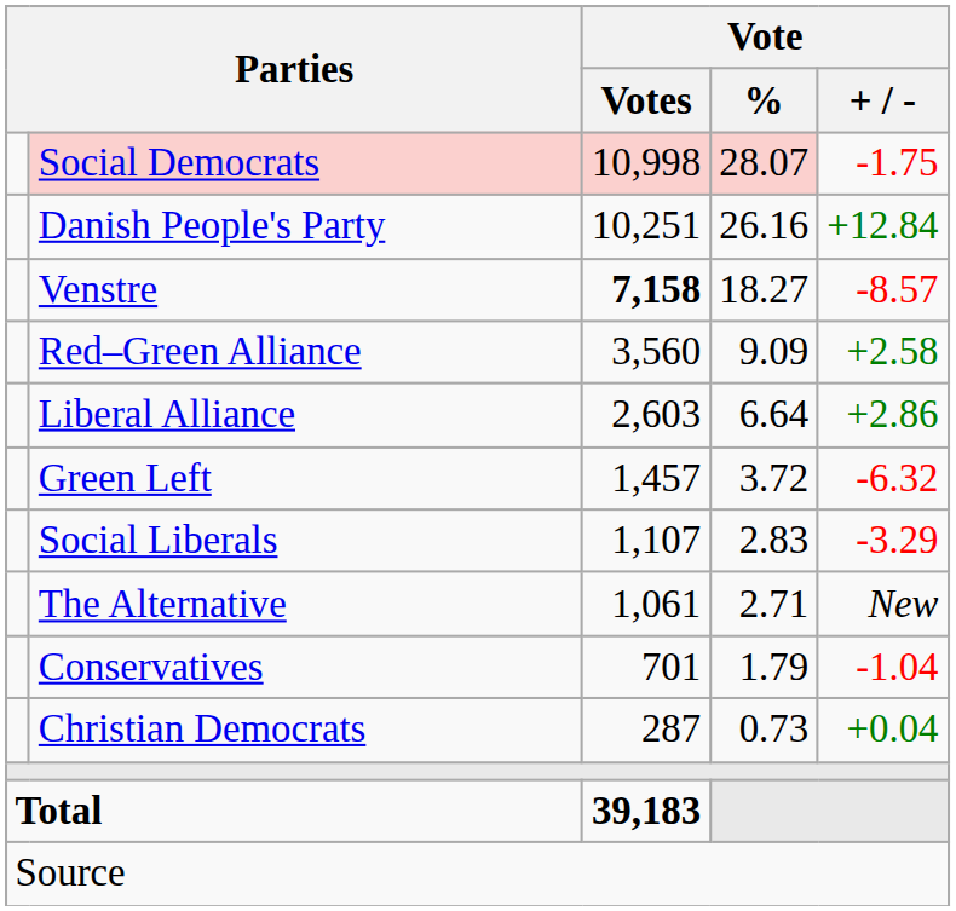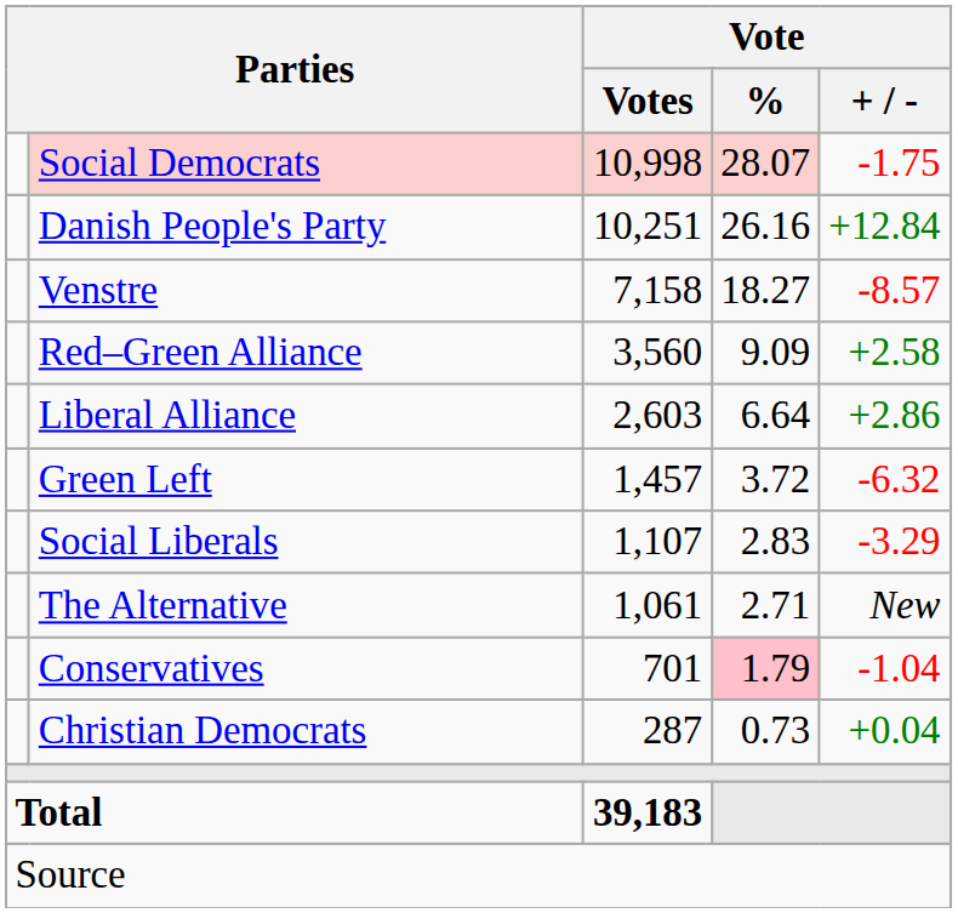Venstre | Vote / Votes: bold -> normal
Conservatives | Vote / %: no background -> pink background
